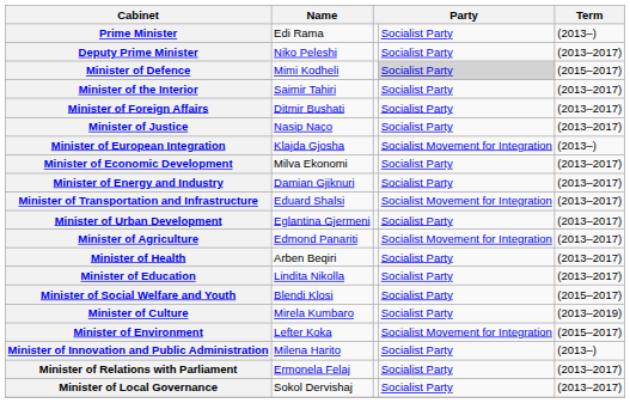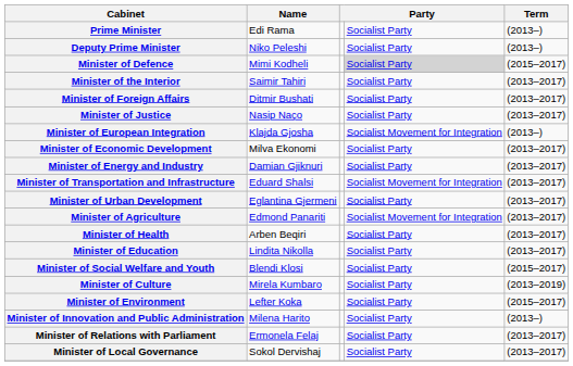Deputy Prime Minister | Term: (2013–2017) -> (2013–)
Minister of Environment | column 4: Socialist Movement for Integration -> Socialist Party
